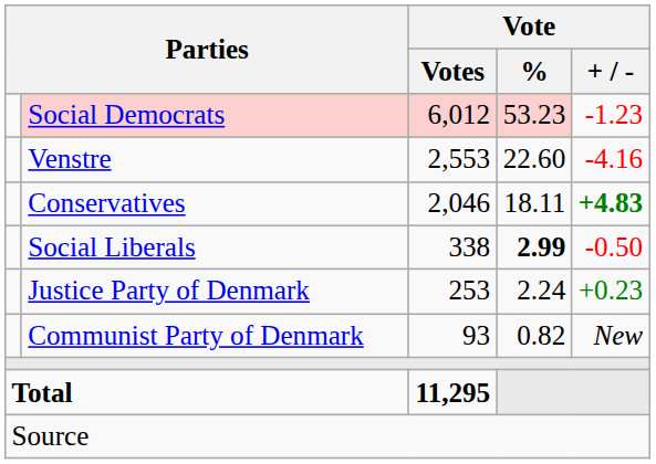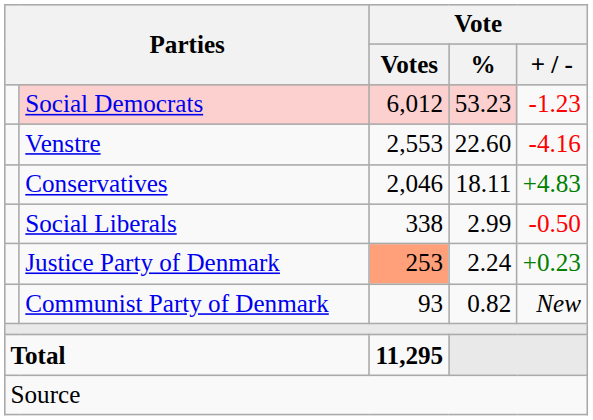Conservatives | Vote / + / -: bold -> normal
Social Liberals | Vote / %: bold -> normal
Justice Party of Denmark | Vote / Votes: no background -> lightsalmon background
